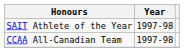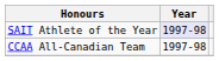SAIT Athlete of the Year | Year: no background -> lavender background
